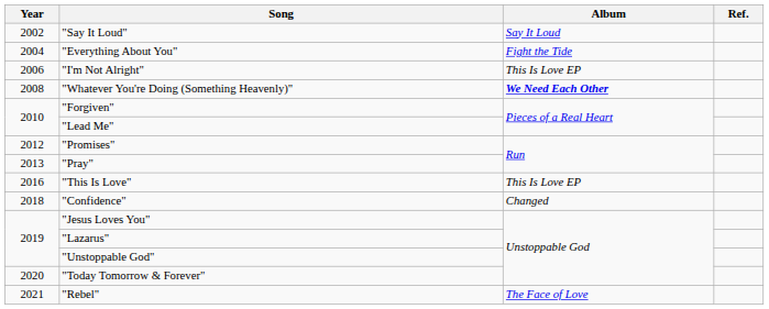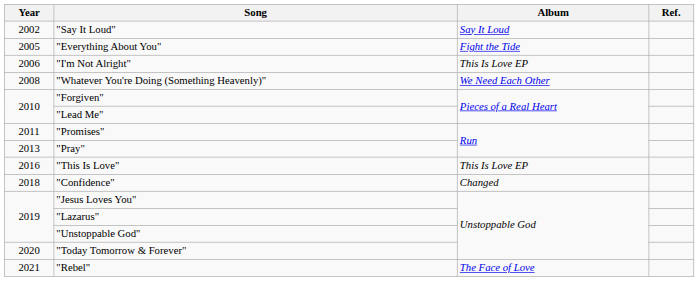"Everything About You" | Year: 2004 -> 2005
"Whatever You're Doing (Something Heavenly)" | Album: bold -> normal
"Promises" | Year: 2012 -> 2011
